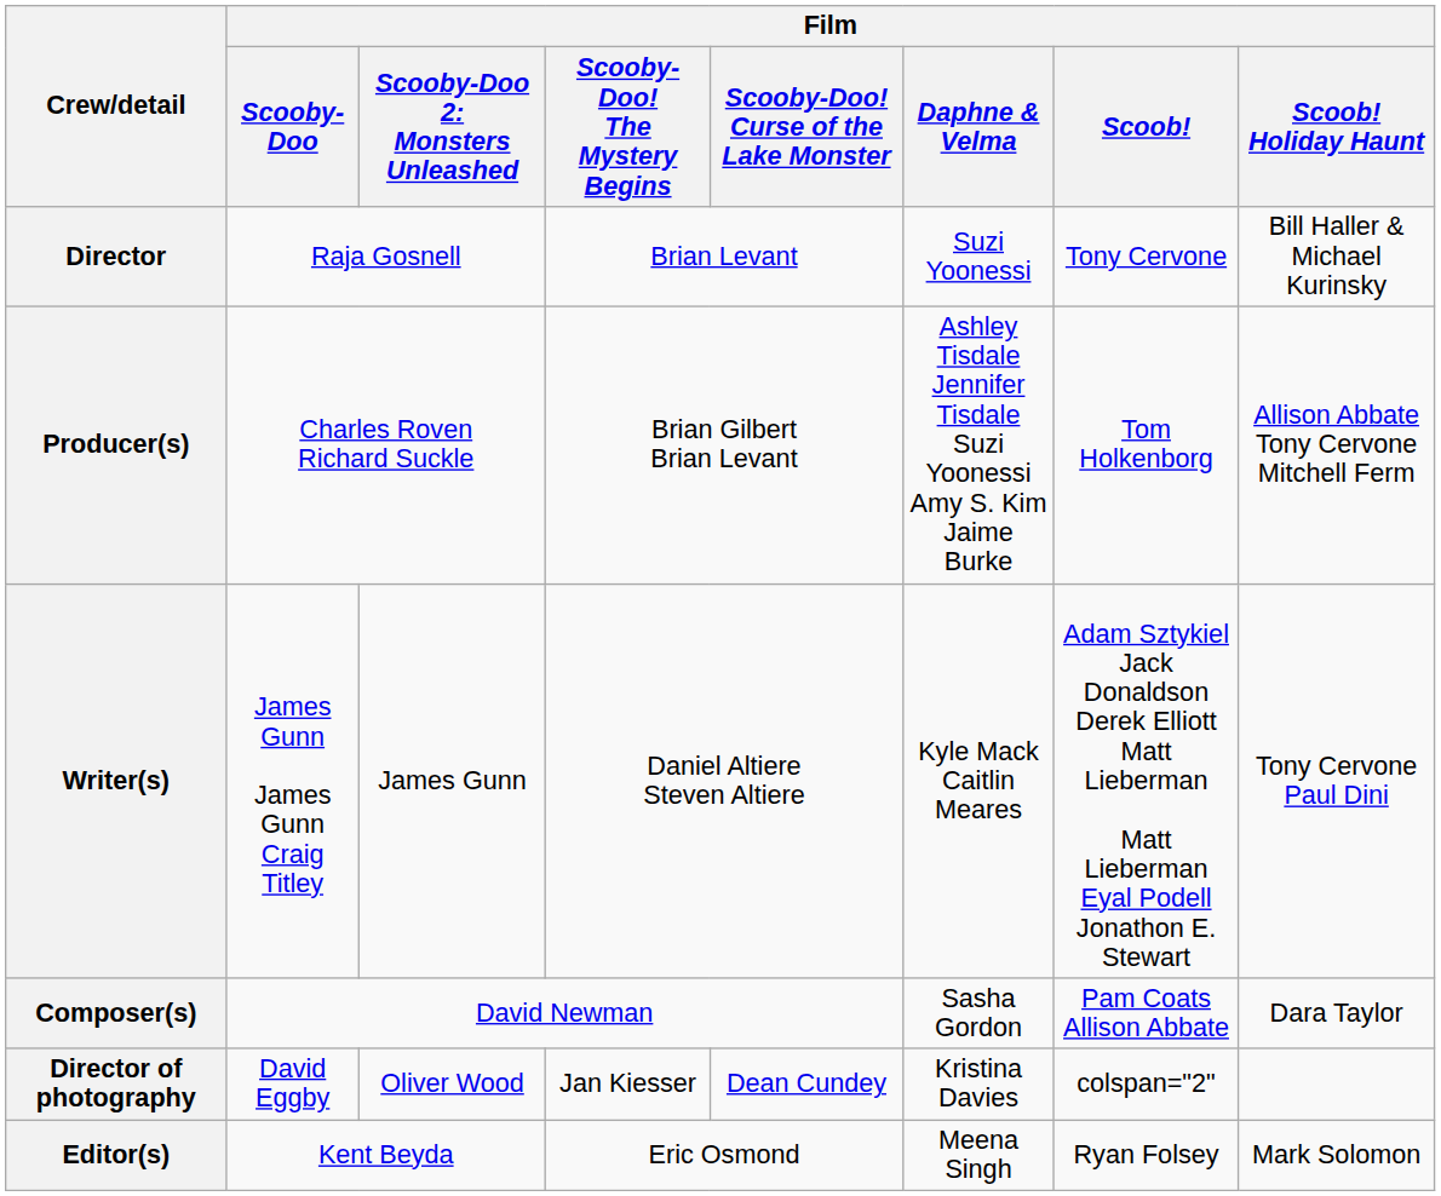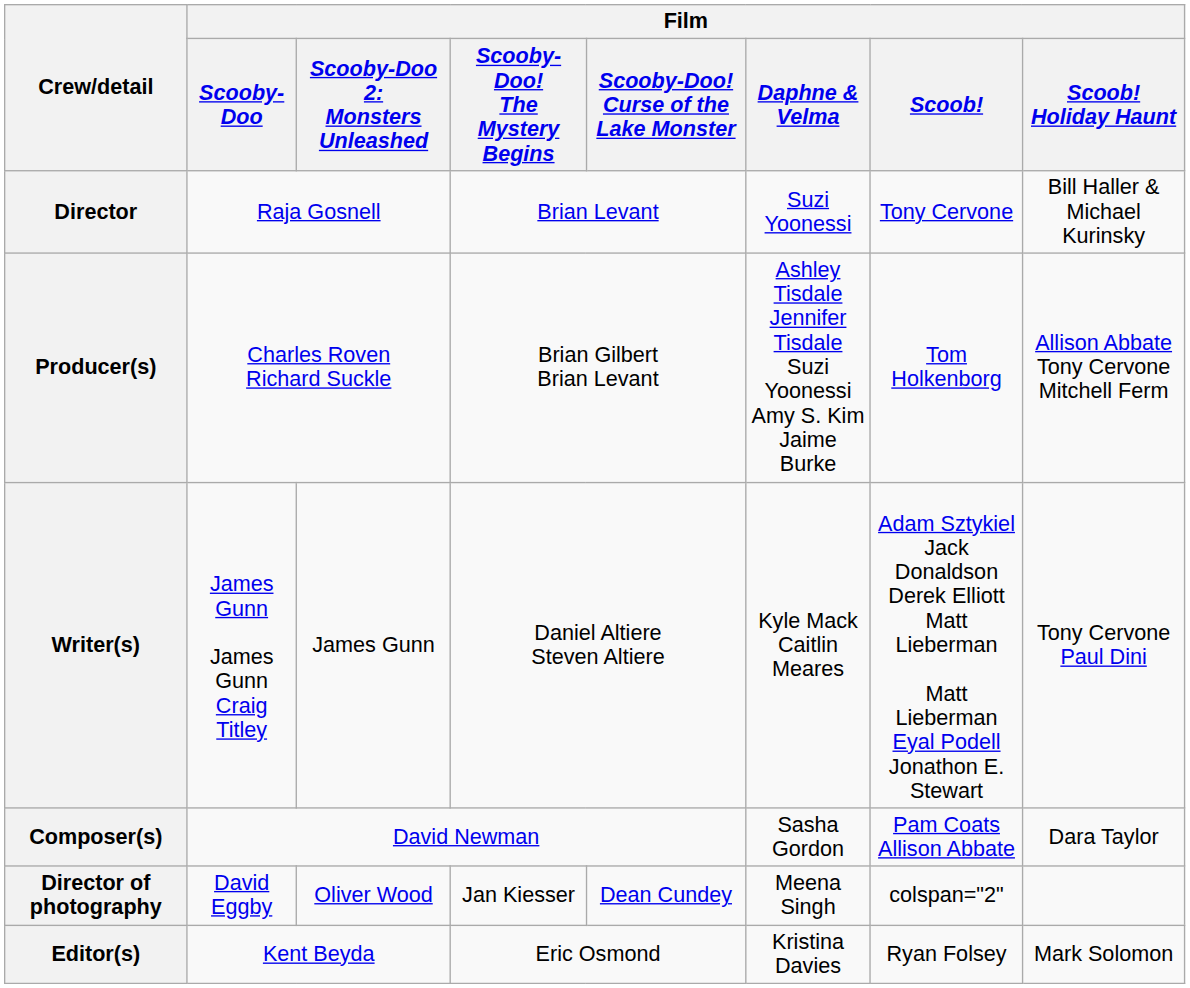Director of photography | Film / Daphne & Velma: Kristina Davies -> Meena Singh
Editor(s) | Film / Daphne & Velma: Meena Singh -> Kristina Davies
